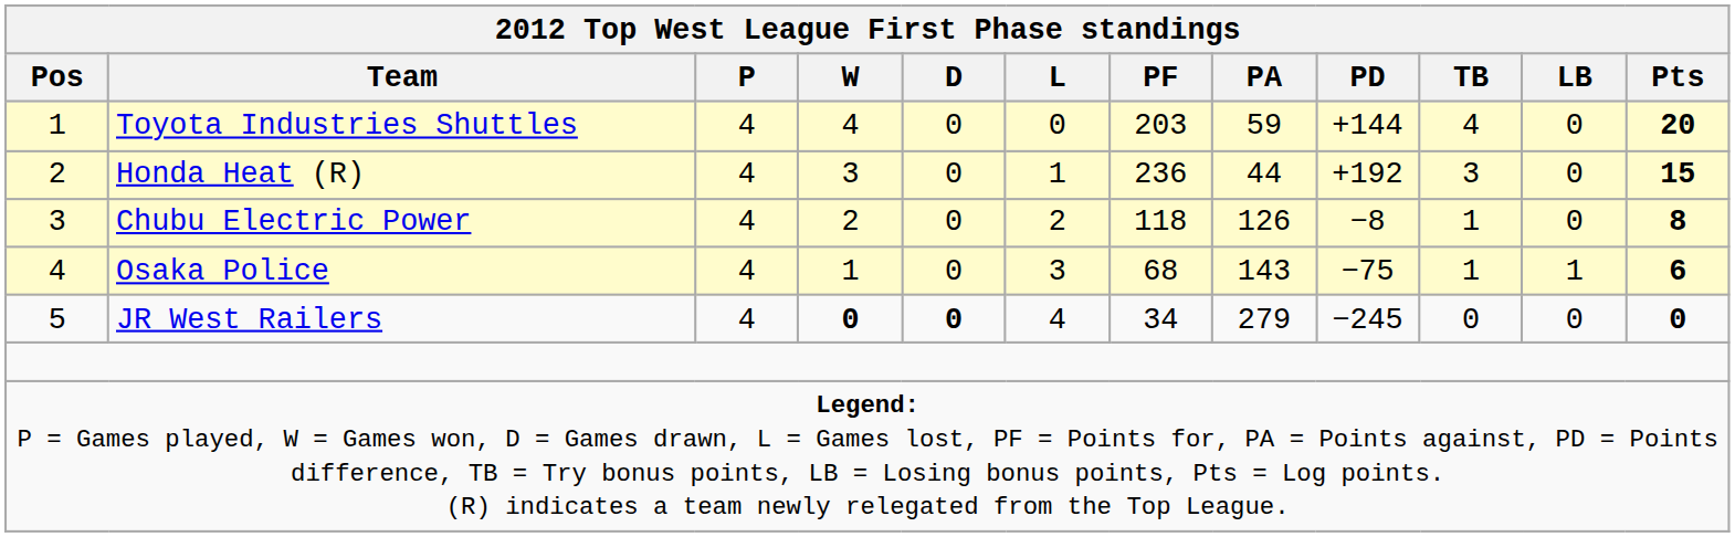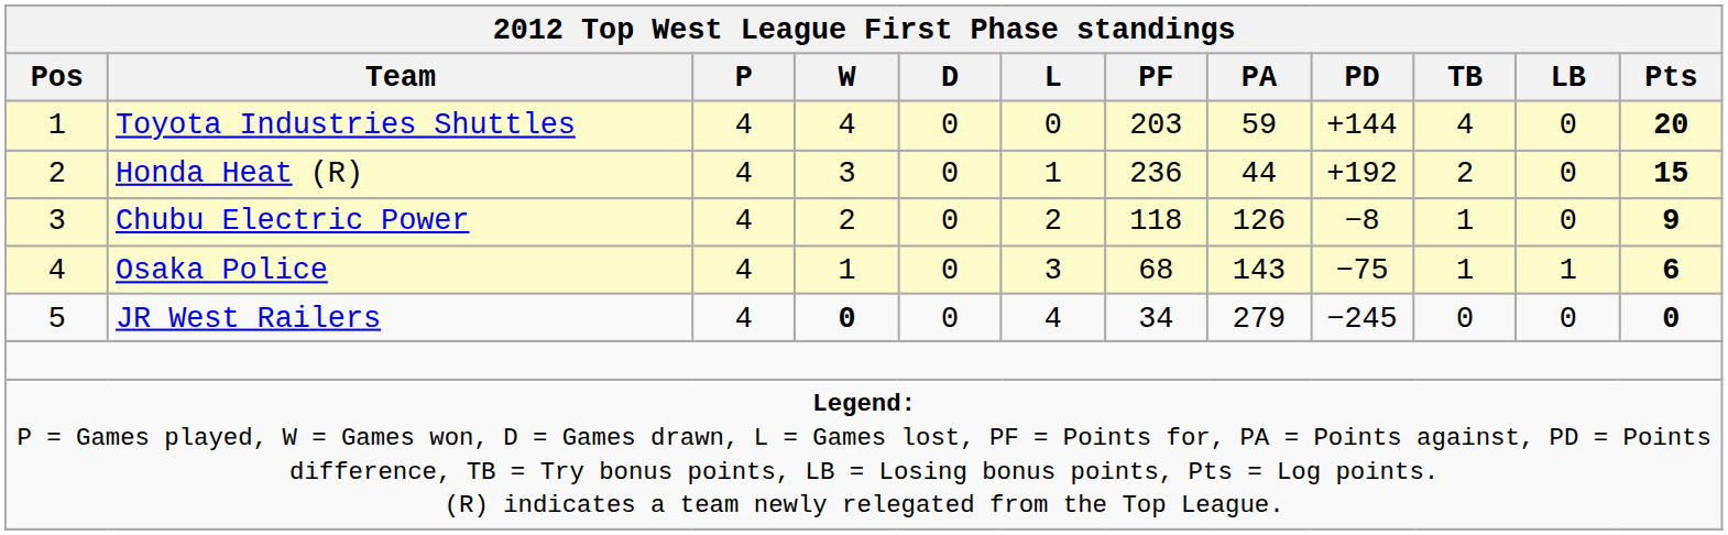Honda Heat (R) | TB: 3 -> 2
Chubu Electric Power | Pts: 8 -> 9
JR West Railers | D: bold -> normal
